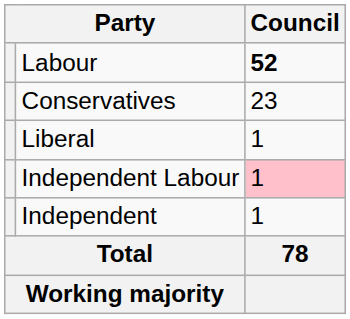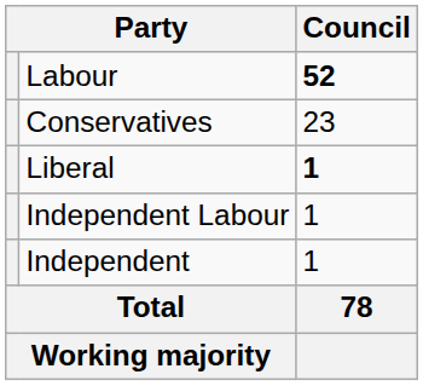Liberal | Council: normal -> bold
Independent Labour | Council: pink background -> no background
